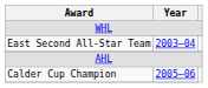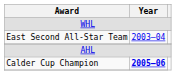Calder Cup Champion | Year: normal -> bold
